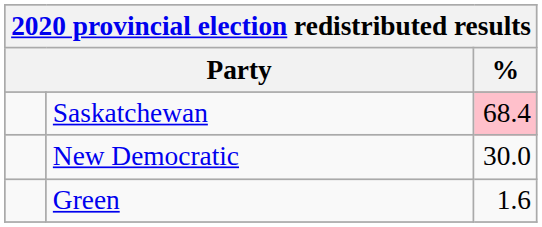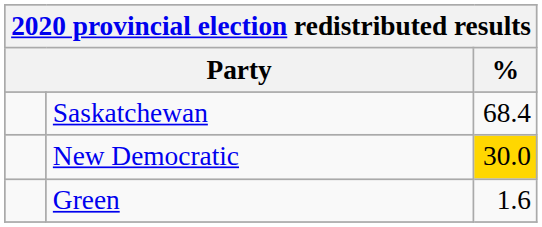Saskatchewan | %: pink background -> no background
New Democratic | %: no background -> gold background
